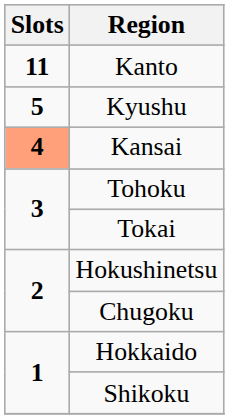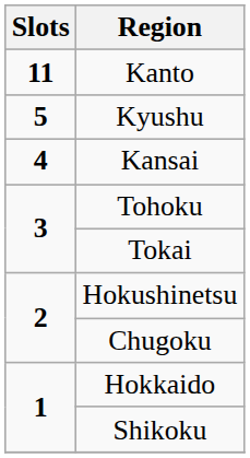Kansai | Slots: lightsalmon background -> no background
